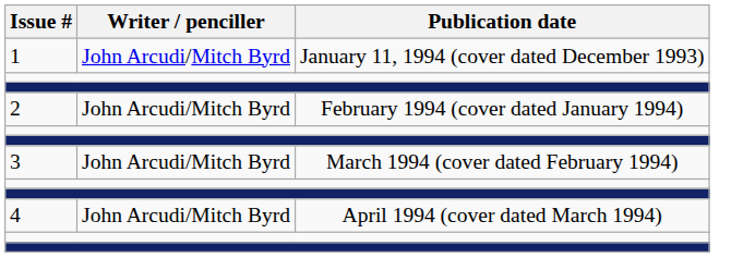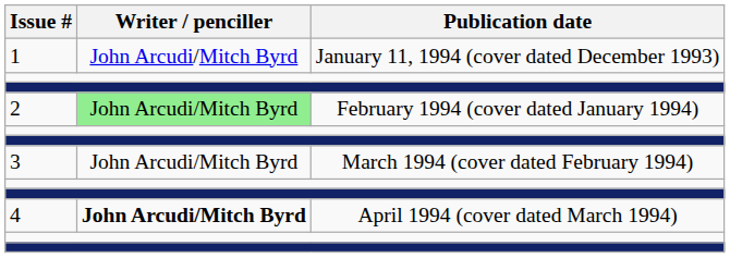2 | Writer / penciller: no background -> lightgreen background
4 | Writer / penciller: normal -> bold
